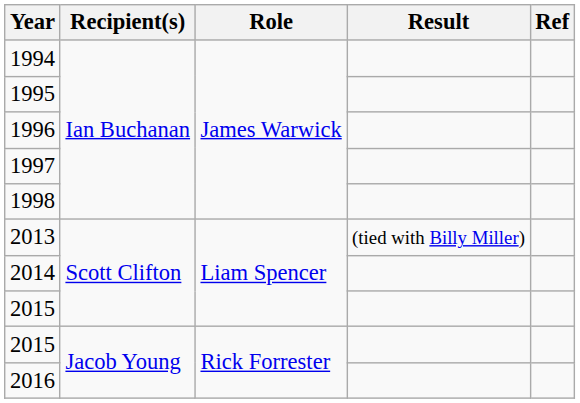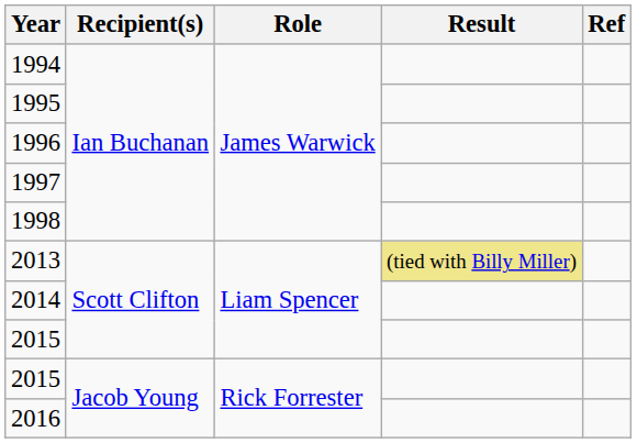2013 | Result: no background -> khaki background
